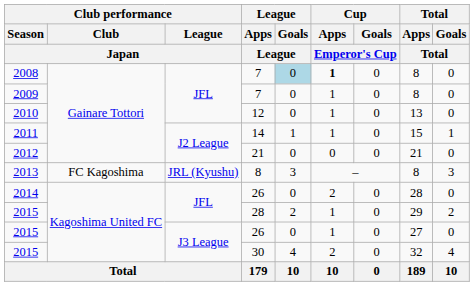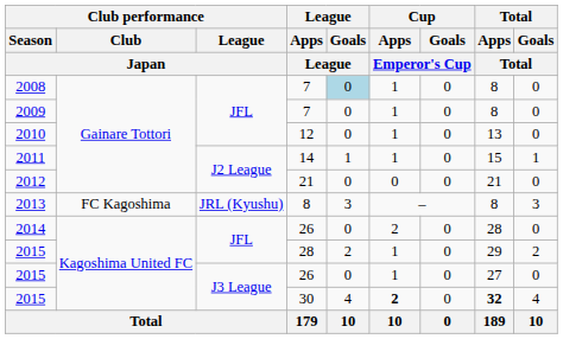2008 | Cup / Apps / Emperor's Cup: bold -> normal
2015 / 30 | Cup / Apps / Emperor's Cup: normal -> bold
2015 / 30 | Total / Apps / Total: normal -> bold
